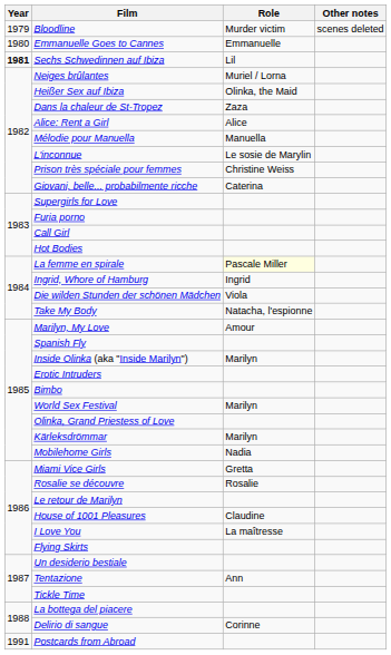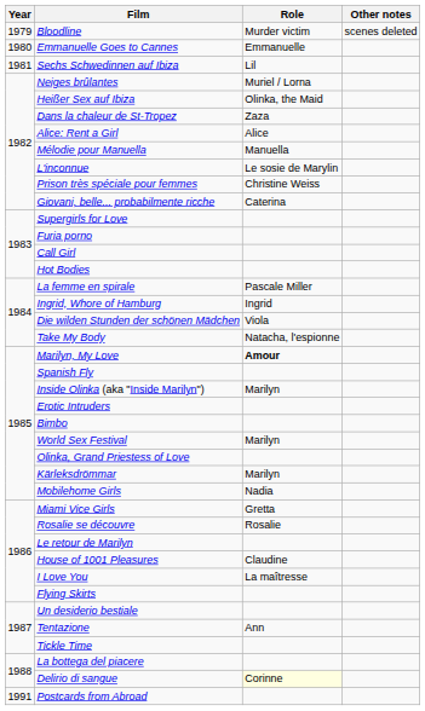Sechs Schwedinnen auf Ibiza | Year: bold -> normal
La femme en spirale | Role: lightyellow background -> no background
Marilyn, My Love | Role: normal -> bold
Delirio di sangue | Role: no background -> lightyellow background
